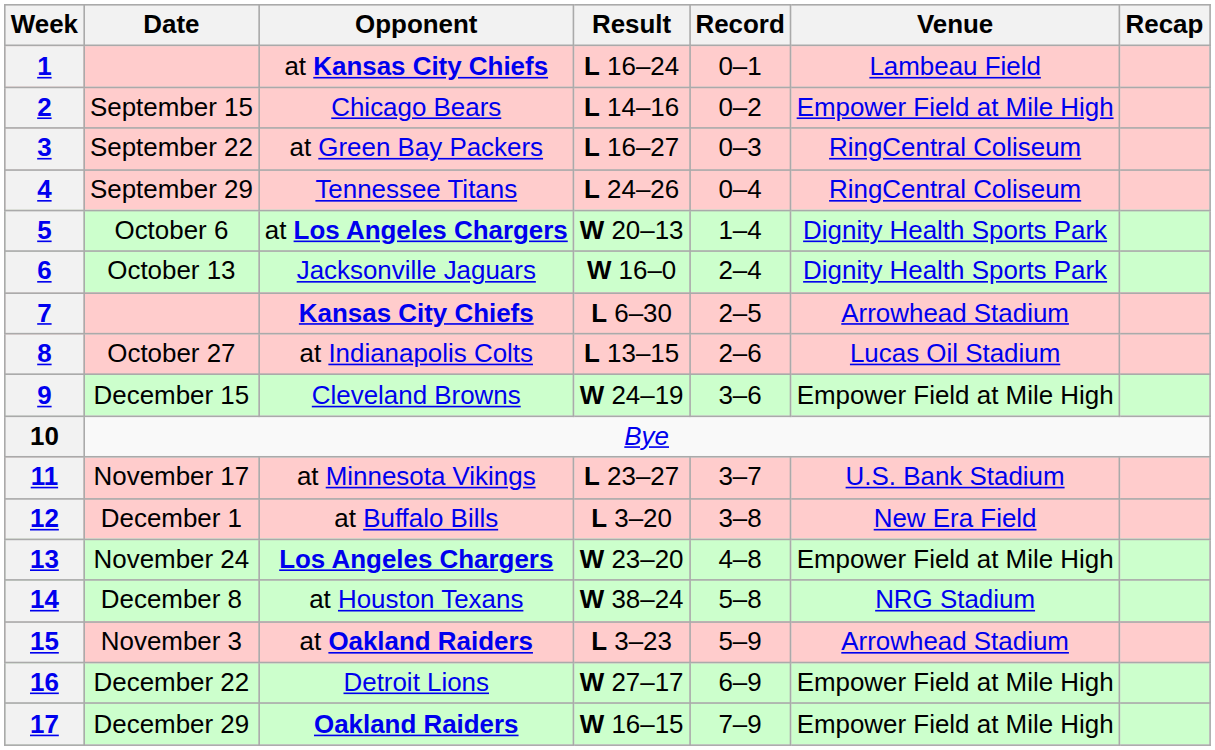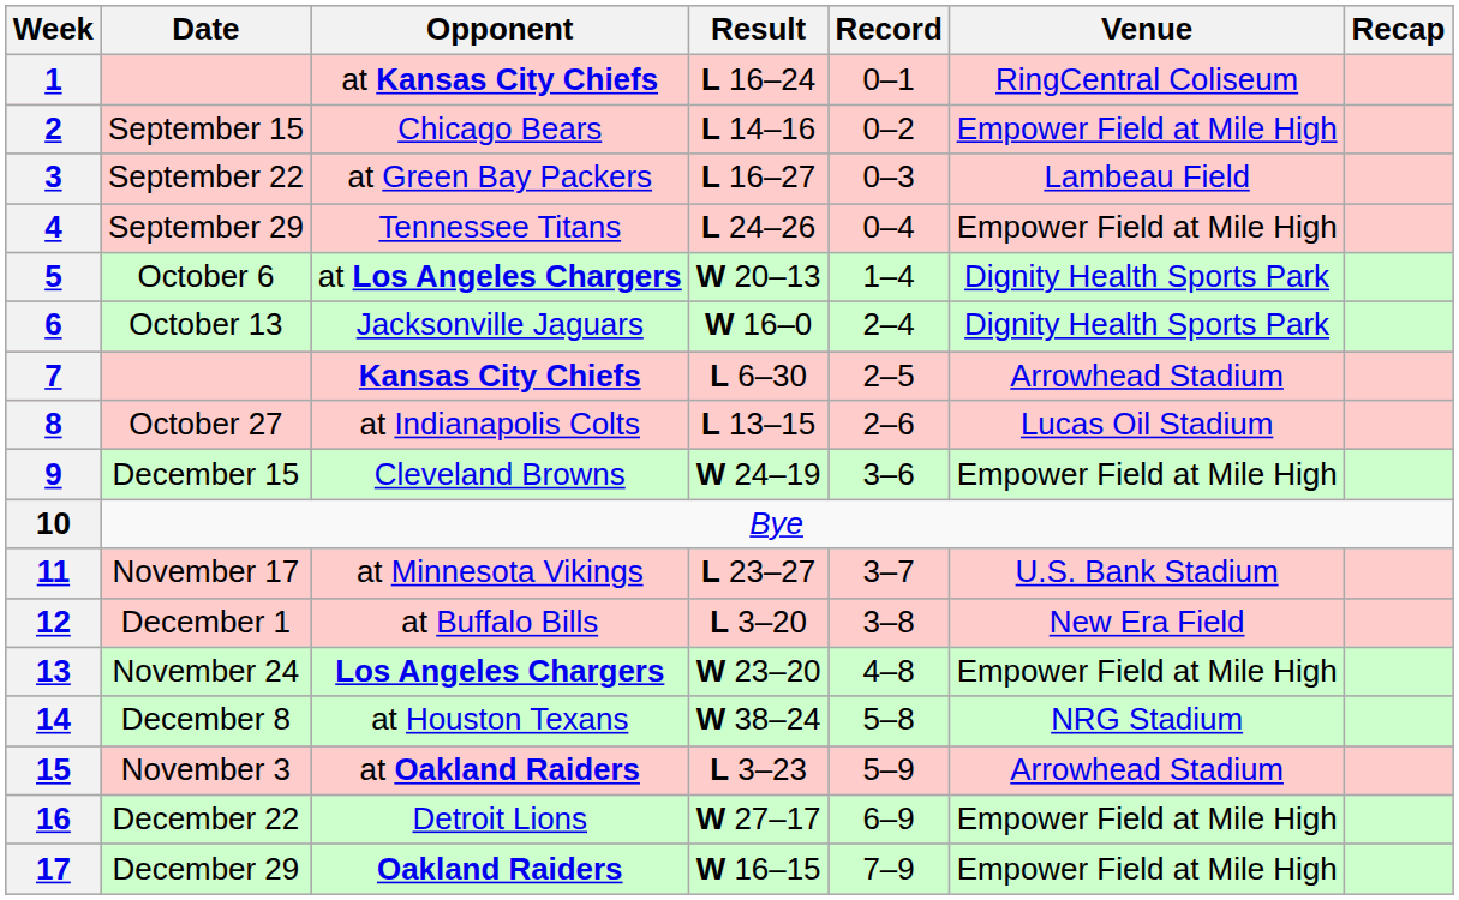1 | Venue: Lambeau Field -> RingCentral Coliseum
3 | Venue: RingCentral Coliseum -> Lambeau Field
4 | Venue: RingCentral Coliseum -> Empower Field at Mile High
